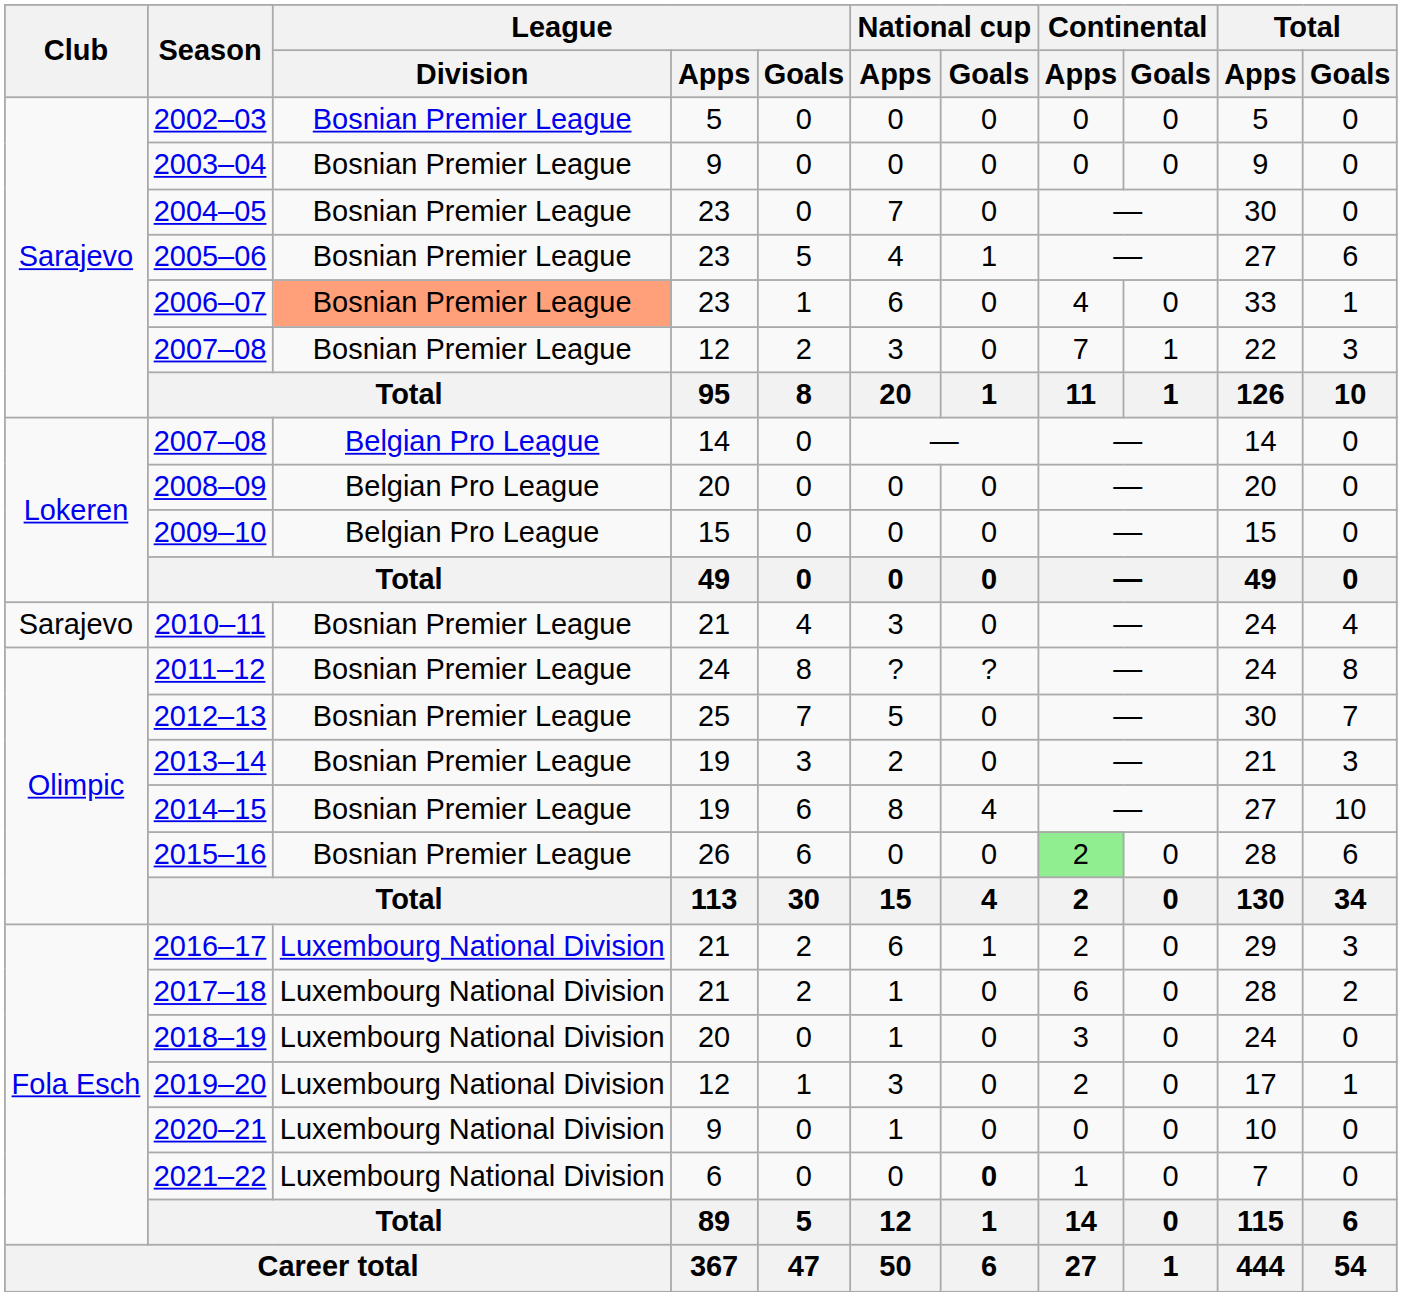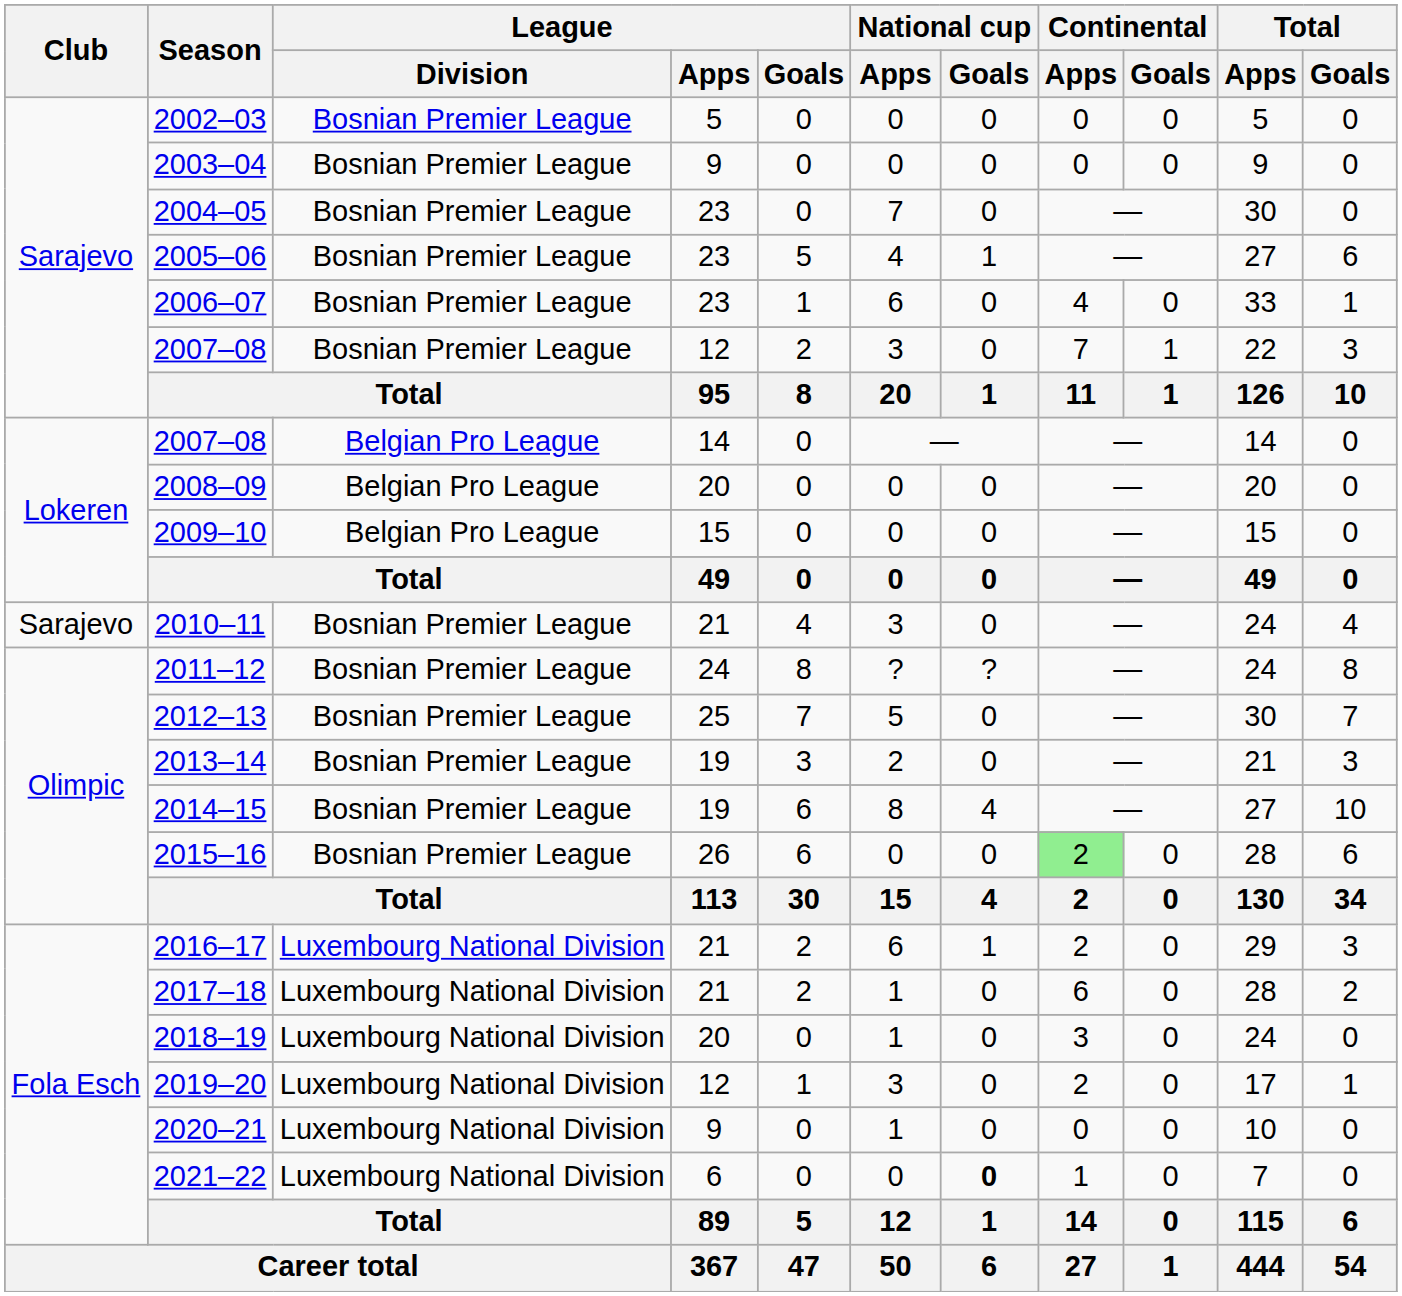2006–07 | League / Division: lightsalmon background -> no background
